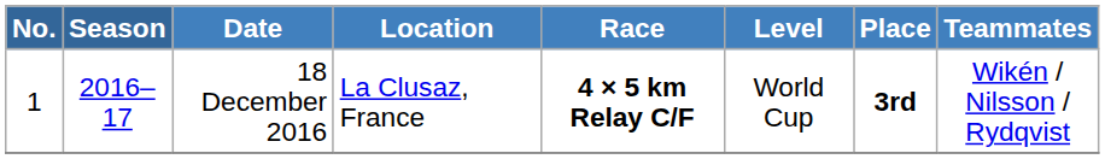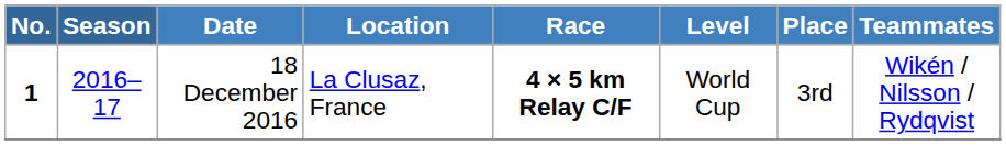18 December 2016 | No.: normal -> bold
18 December 2016 | Place: bold -> normal
